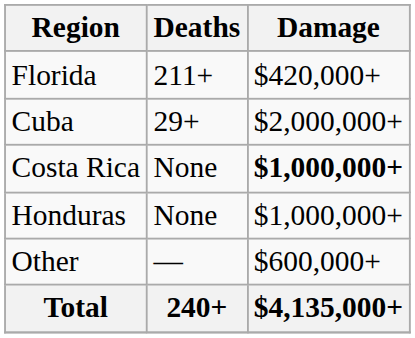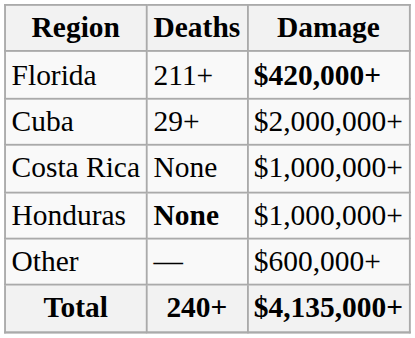Florida | Damage: normal -> bold
Costa Rica | Damage: bold -> normal
Honduras | Deaths: normal -> bold
